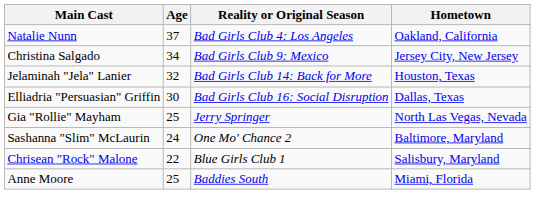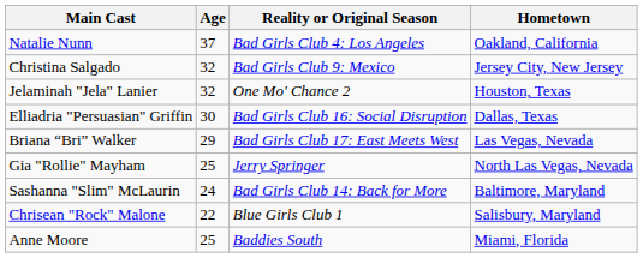Christina Salgado | Age: 34 -> 32
Jelaminah "Jela" Lanier | Reality or Original Season: Bad Girls Club 14: Back for More -> One Mo' Chance 2
+ row: Briana “Bri” Walker | 29 | Bad Girls Club 17: East Meets West | Las Vegas, Nevada
Sashanna "Slim" McLaurin | Reality or Original Season: One Mo' Chance 2 -> Bad Girls Club 14: Back for More
